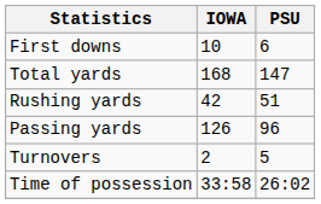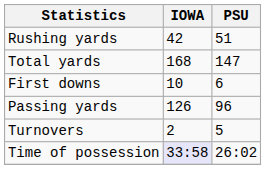rows swapped: First downs <-> Rushing yards
Time of possession | IOWA: no background -> lavender background
